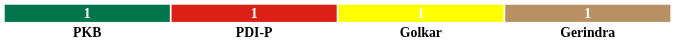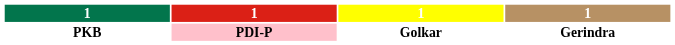PKB | column 2: no background -> pink background
